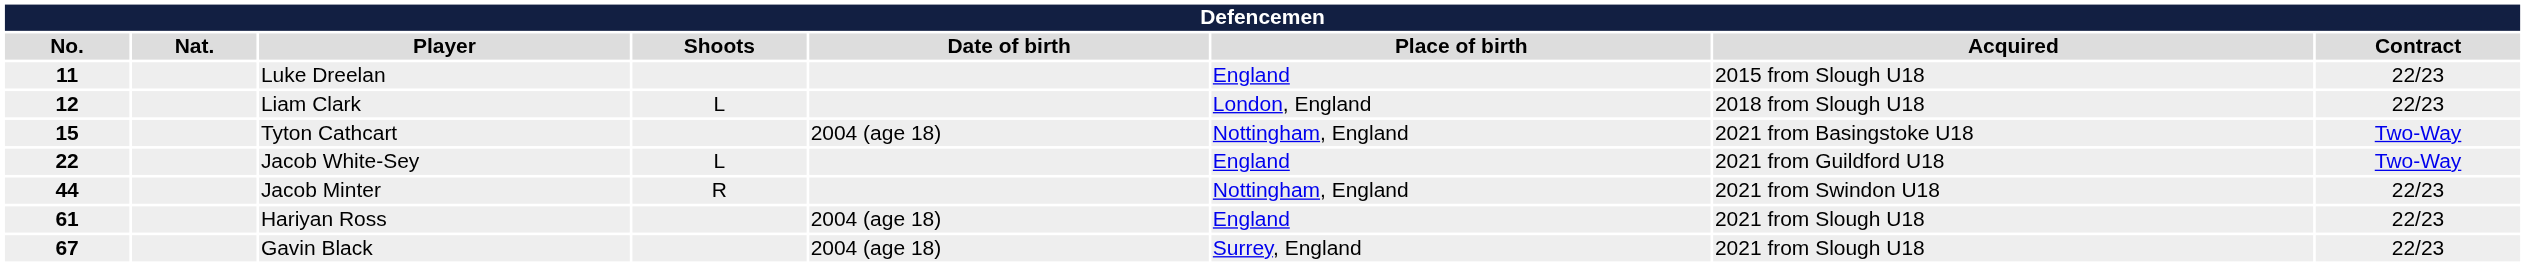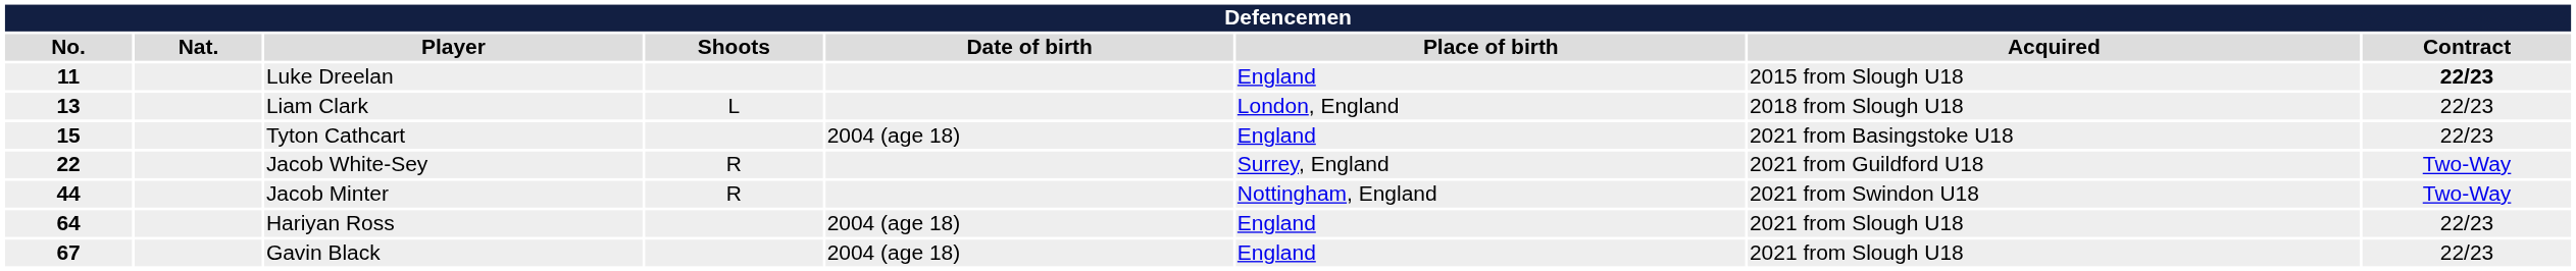Luke Dreelan | Contract: normal -> bold
Liam Clark | No.: 12 -> 13
Tyton Cathcart | Place of birth: Nottingham, England -> England
Tyton Cathcart | Contract: Two-Way -> 22/23
Jacob White-Sey | Shoots: L -> R
Jacob White-Sey | Place of birth: England -> Surrey, England
Jacob Minter | Contract: 22/23 -> Two-Way
Hariyan Ross | No.: 61 -> 64
Gavin Black | Place of birth: Surrey, England -> England
